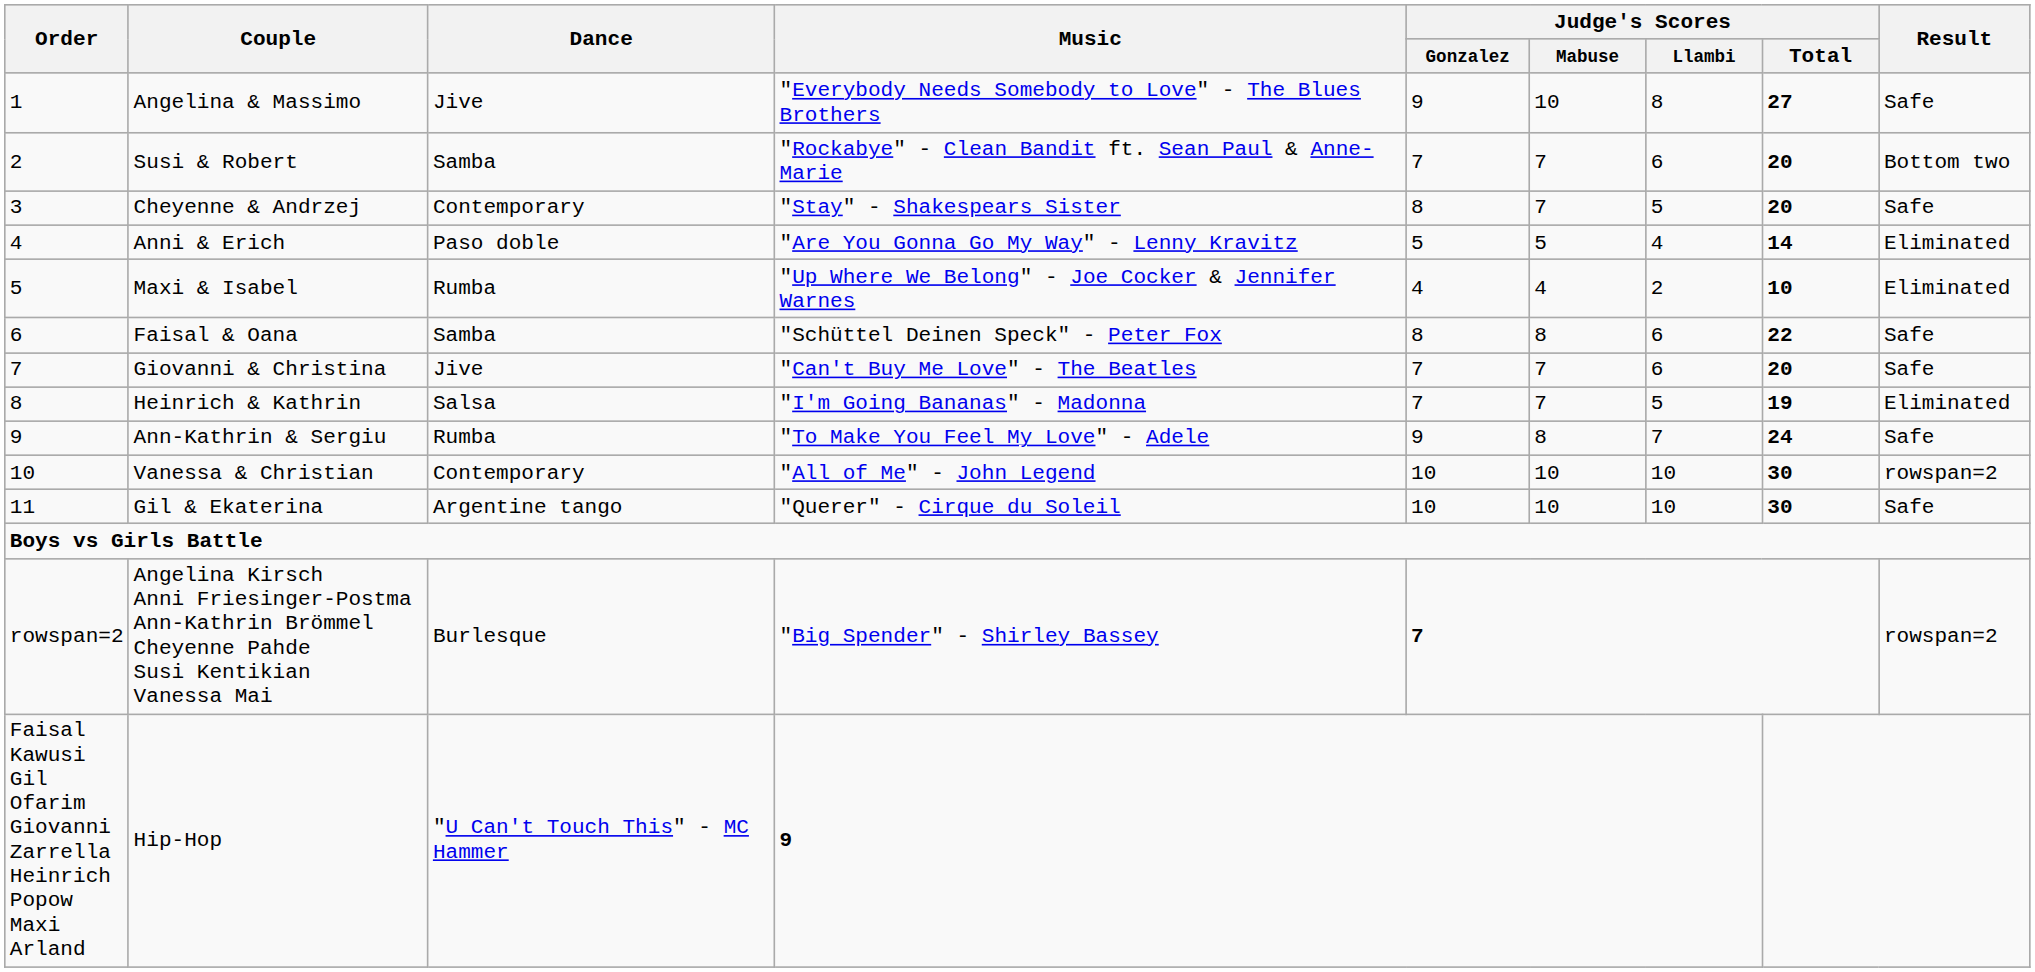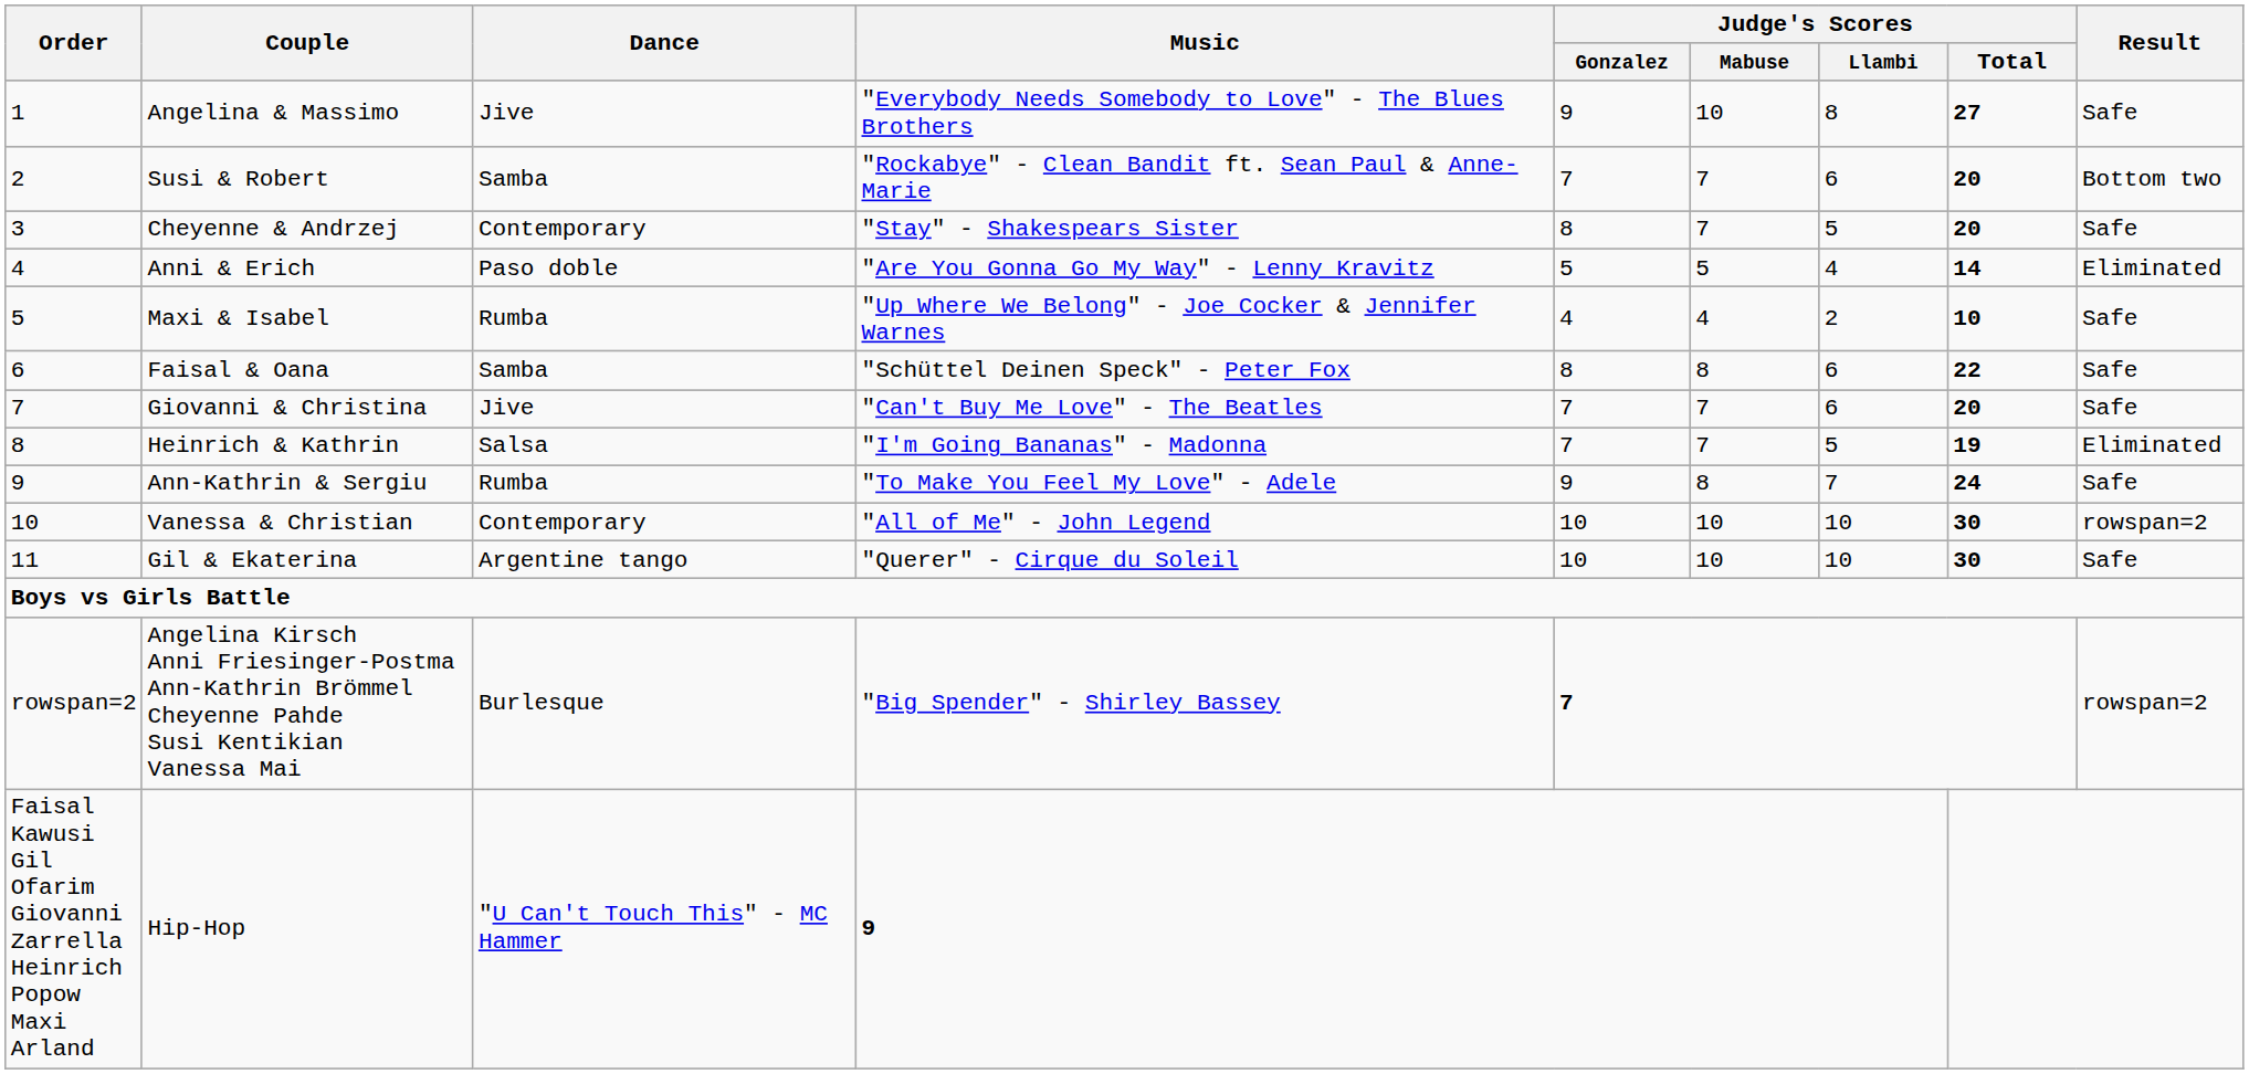Maxi & Isabel | Result: Eliminated -> Safe
